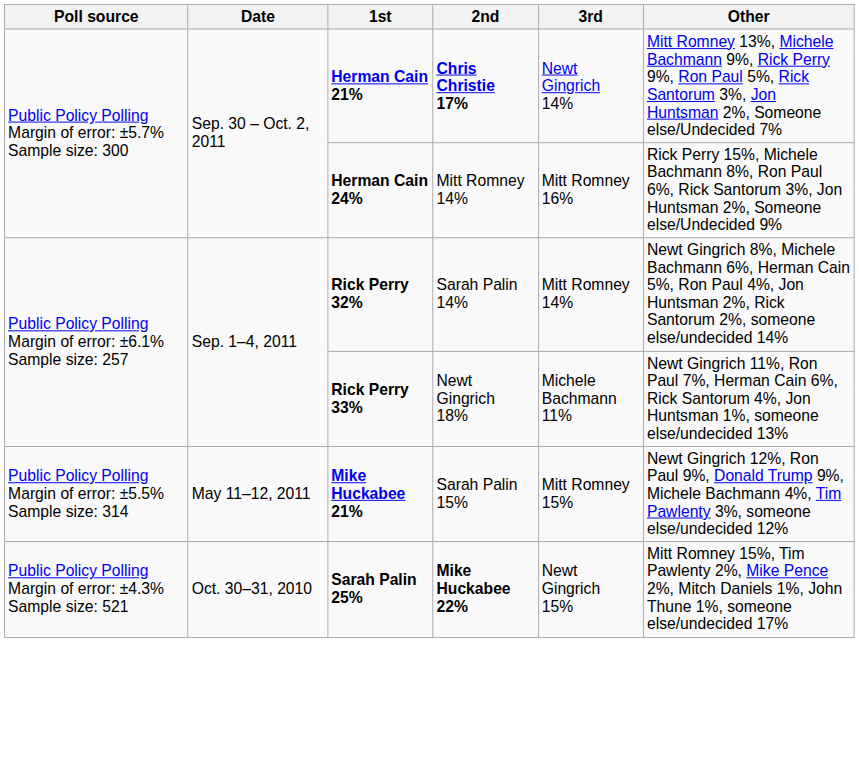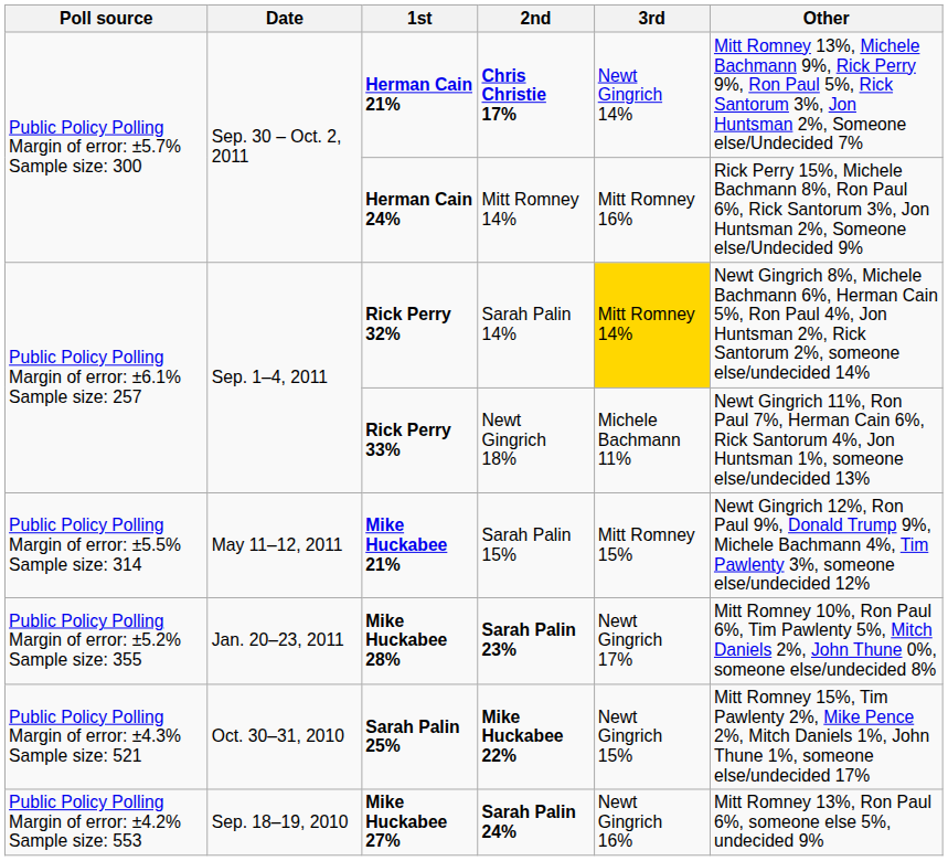Rick Perry 32% | 3rd: no background -> gold background
+ row: Public Policy Polling Margin of error: ±5.2% Sample size: 355 | Jan. 20–23, 2011 | Mike Huckabee 28% | Sarah Palin 23% | Newt Gingrich 17% | Mitt Romney 10%, Ron Paul 6%, Tim Pawlenty 5%, Mitch Daniels 2%, John Thune 0%, someone else/undecided 8%
+ row: Public Policy Polling Margin of error: ±4.2% Sample size: 553 | Sep. 18–19, 2010 | Mike Huckabee 27% | Sarah Palin 24% | Newt Gingrich 16% | Mitt Romney 13%, Ron Paul 6%, someone else 5%, undecided 9%
